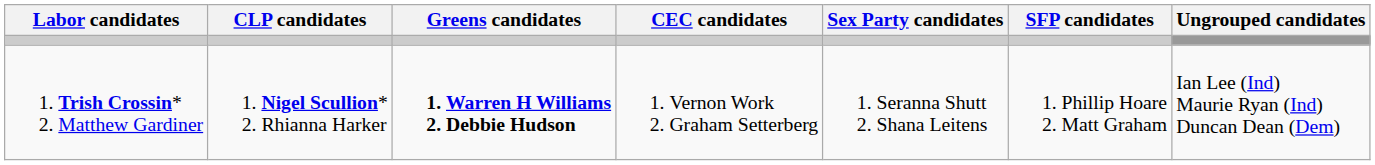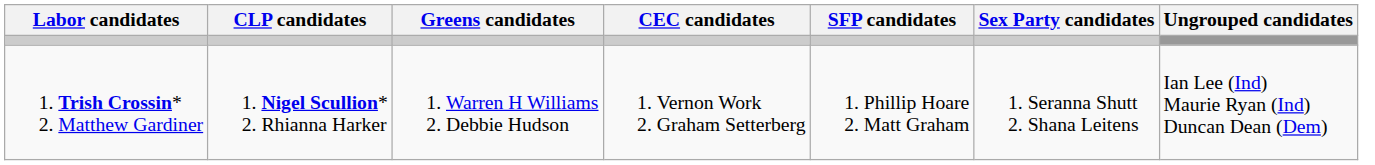columns swapped: Sex Party candidates <-> SFP candidates
Trish Crossin* Matthew Gardiner | Greens candidates: bold -> normal
